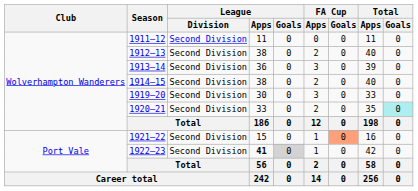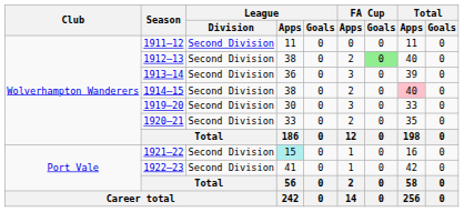1912–13 | FA Cup / Goals: no background -> lightgreen background
1914–15 | Total / Apps: no background -> pink background
1920–21 | Total / Goals: paleturquoise background -> no background
1921–22 | League / Apps: no background -> paleturquoise background
1921–22 | FA Cup / Goals: lightsalmon background -> no background
1922–23 | League / Apps: bold -> normal
1922–23 | League / Goals: lightgrey background -> no background
